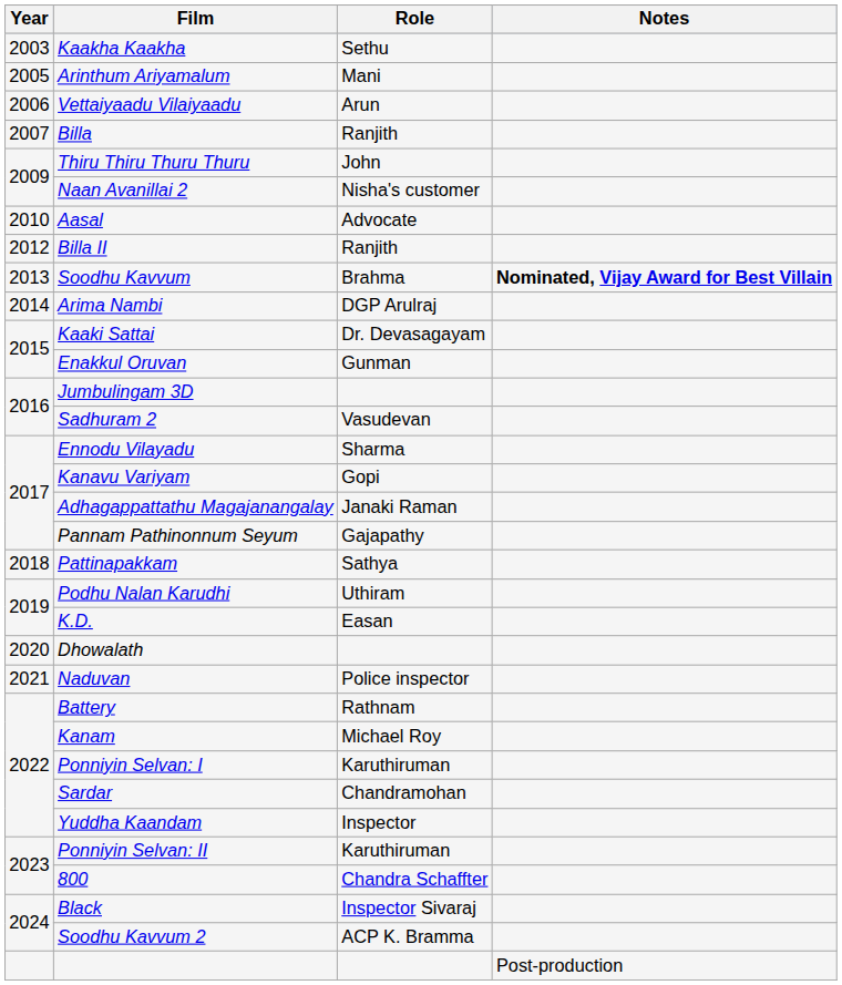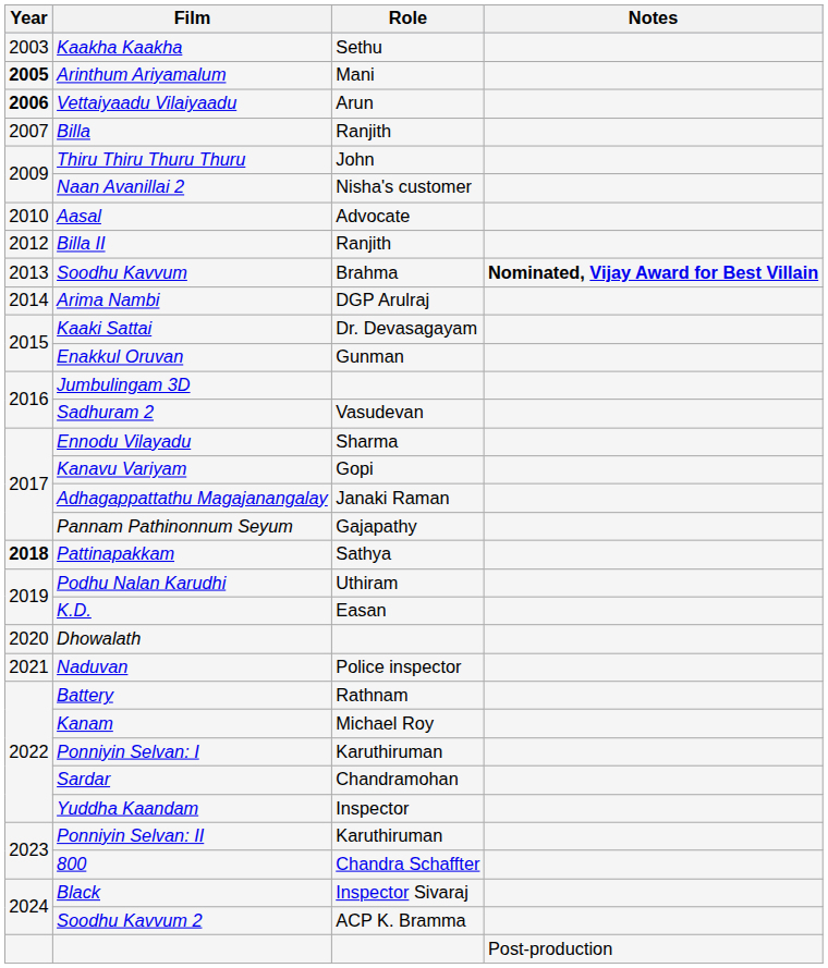Arinthum Ariyamalum | Year: normal -> bold
Vettaiyaadu Vilaiyaadu | Year: normal -> bold
Pattinapakkam | Year: normal -> bold
